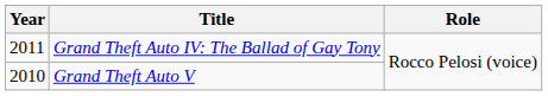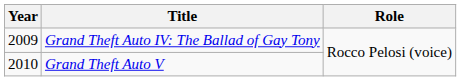Grand Theft Auto IV: The Ballad of Gay Tony | Year: 2011 -> 2009
